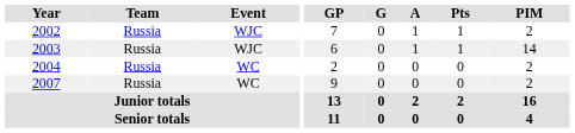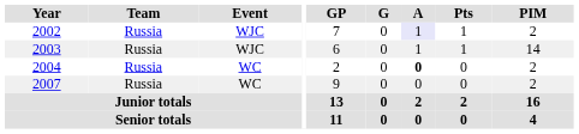2002 | A: no background -> lavender background
2004 | A: normal -> bold
